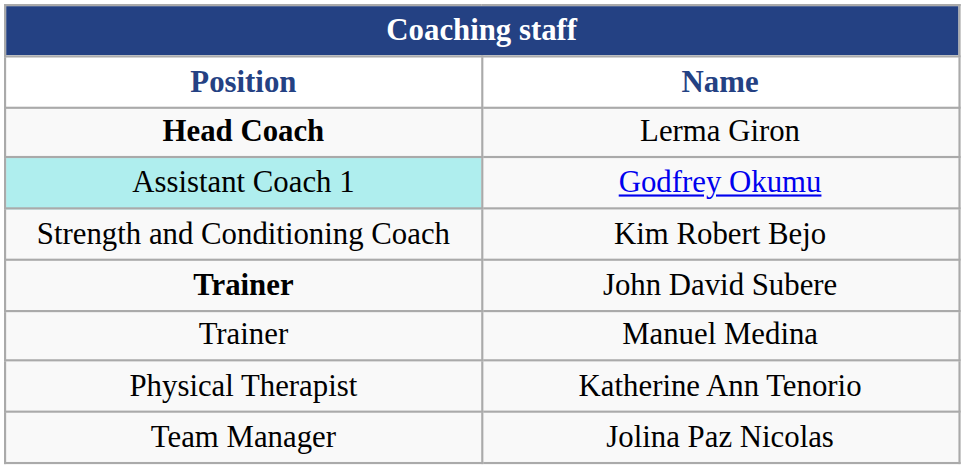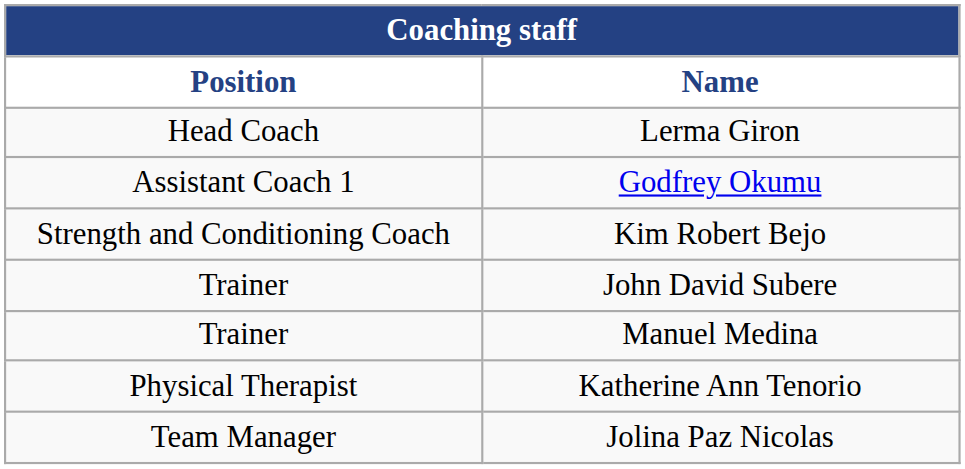Lerma Giron | Position: bold -> normal
Godfrey Okumu | Position: paleturquoise background -> no background
John David Subere | Position: bold -> normal
